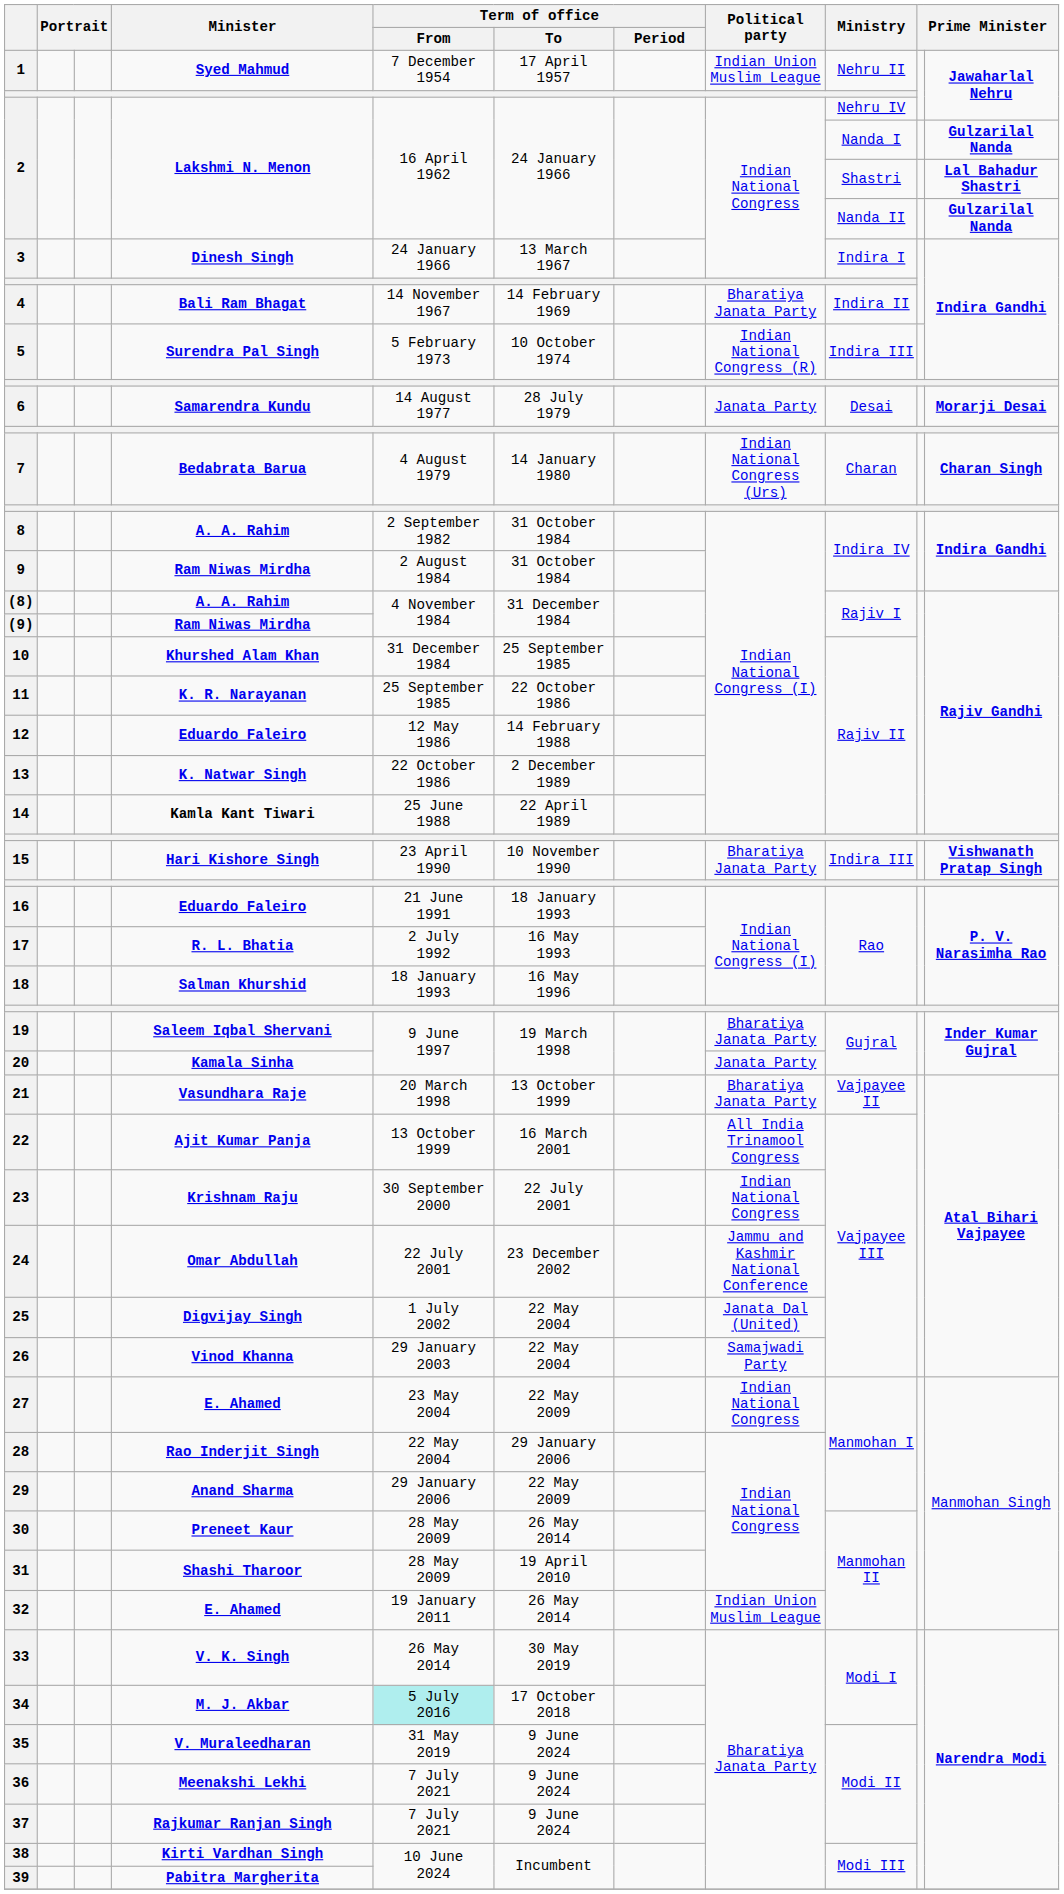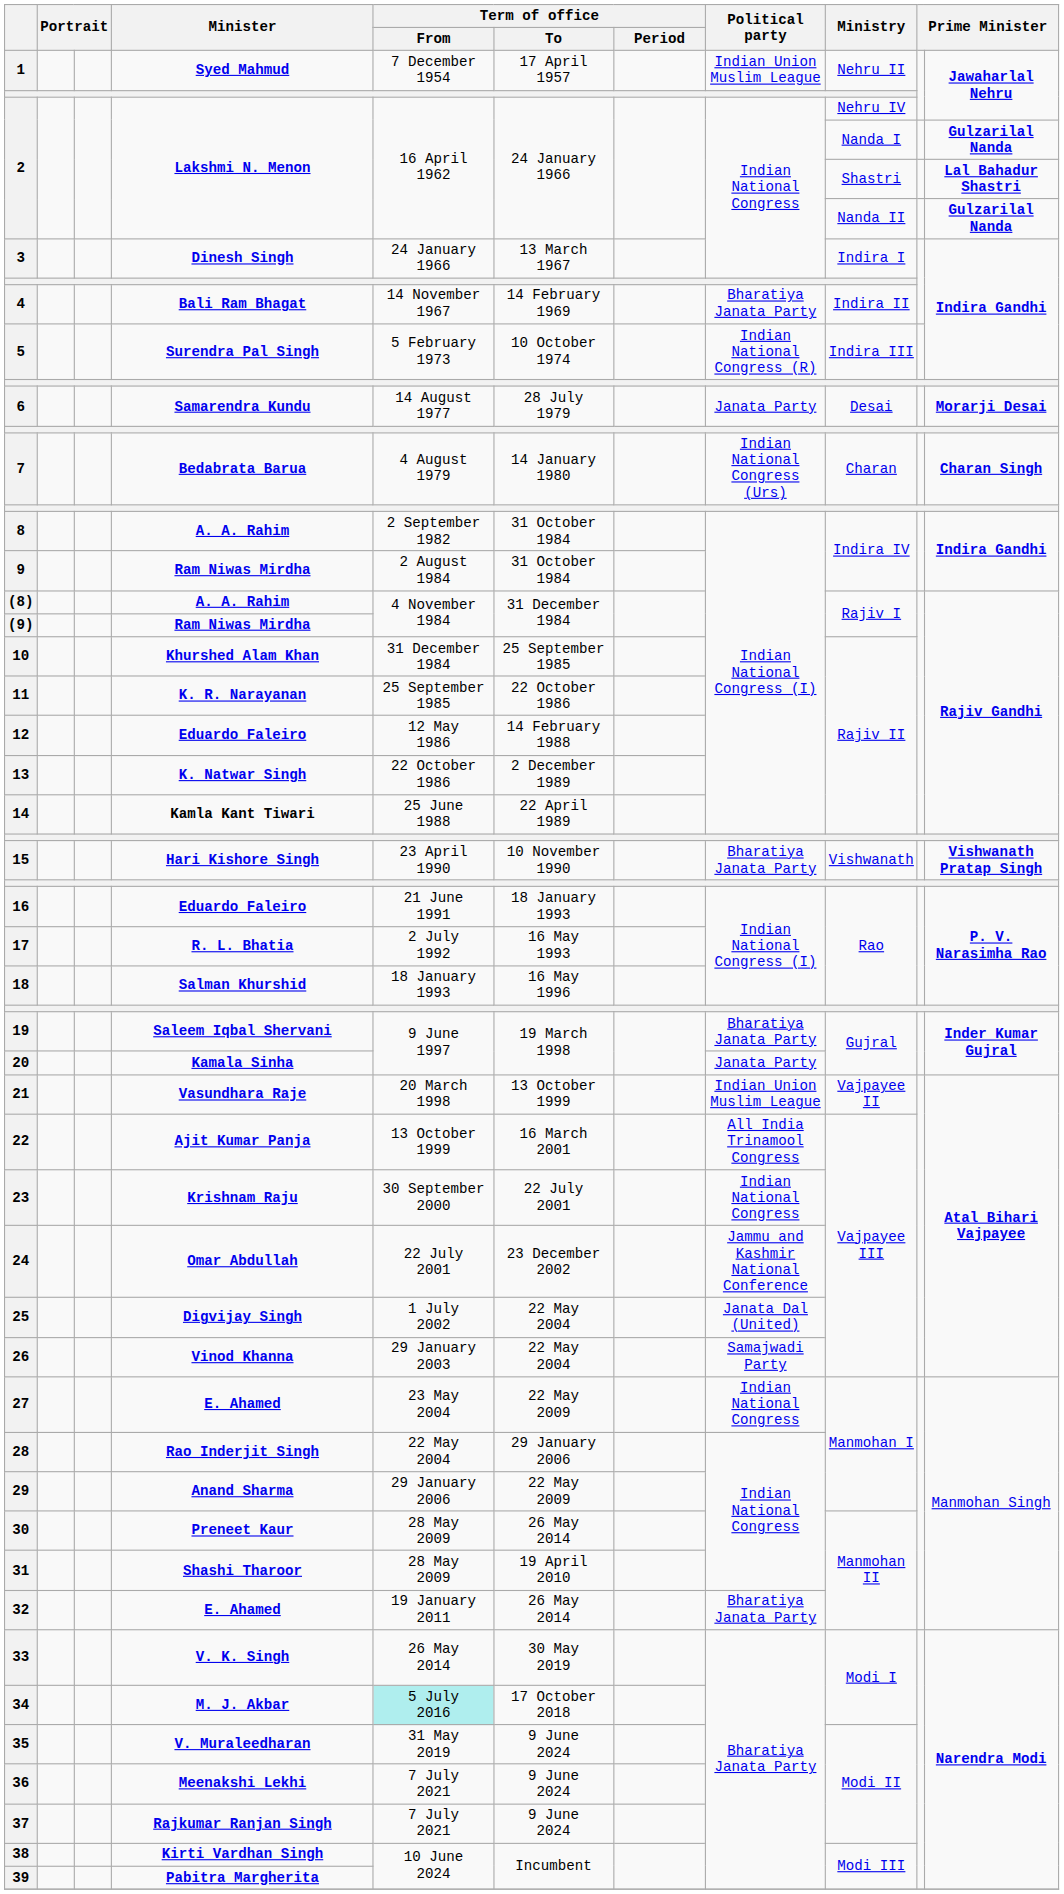15 | Ministry: Indira III -> Vishwanath
21 | Political party: Bharatiya Janata Party -> Indian Union Muslim League
32 | Political party: Indian Union Muslim League -> Bharatiya Janata Party
